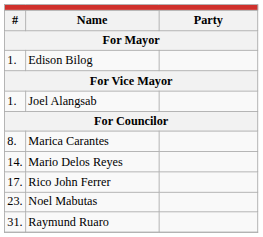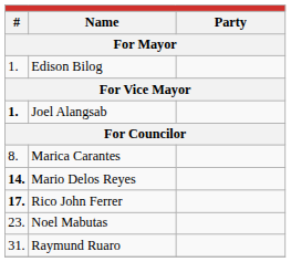Joel Alangsab | column 1: normal -> bold
Mario Delos Reyes | column 1: normal -> bold
Rico John Ferrer | column 1: normal -> bold
